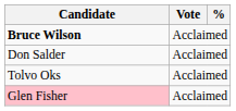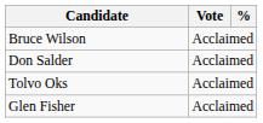Bruce Wilson | Candidate: bold -> normal
Glen Fisher | Candidate: pink background -> no background
